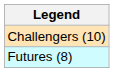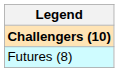row 2 | column 1: normal -> bold
